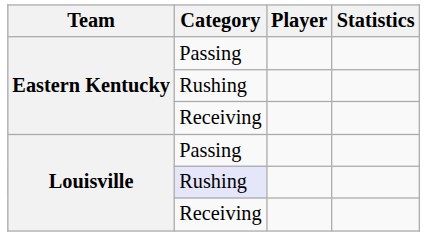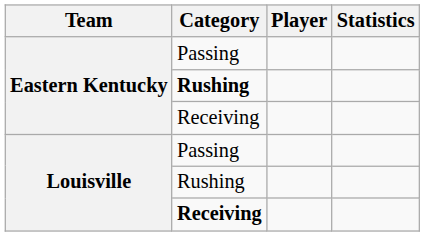Eastern Kentucky / Rushing | Category: normal -> bold
Louisville / Rushing | Category: lavender background -> no background
Louisville / Receiving | Category: normal -> bold
